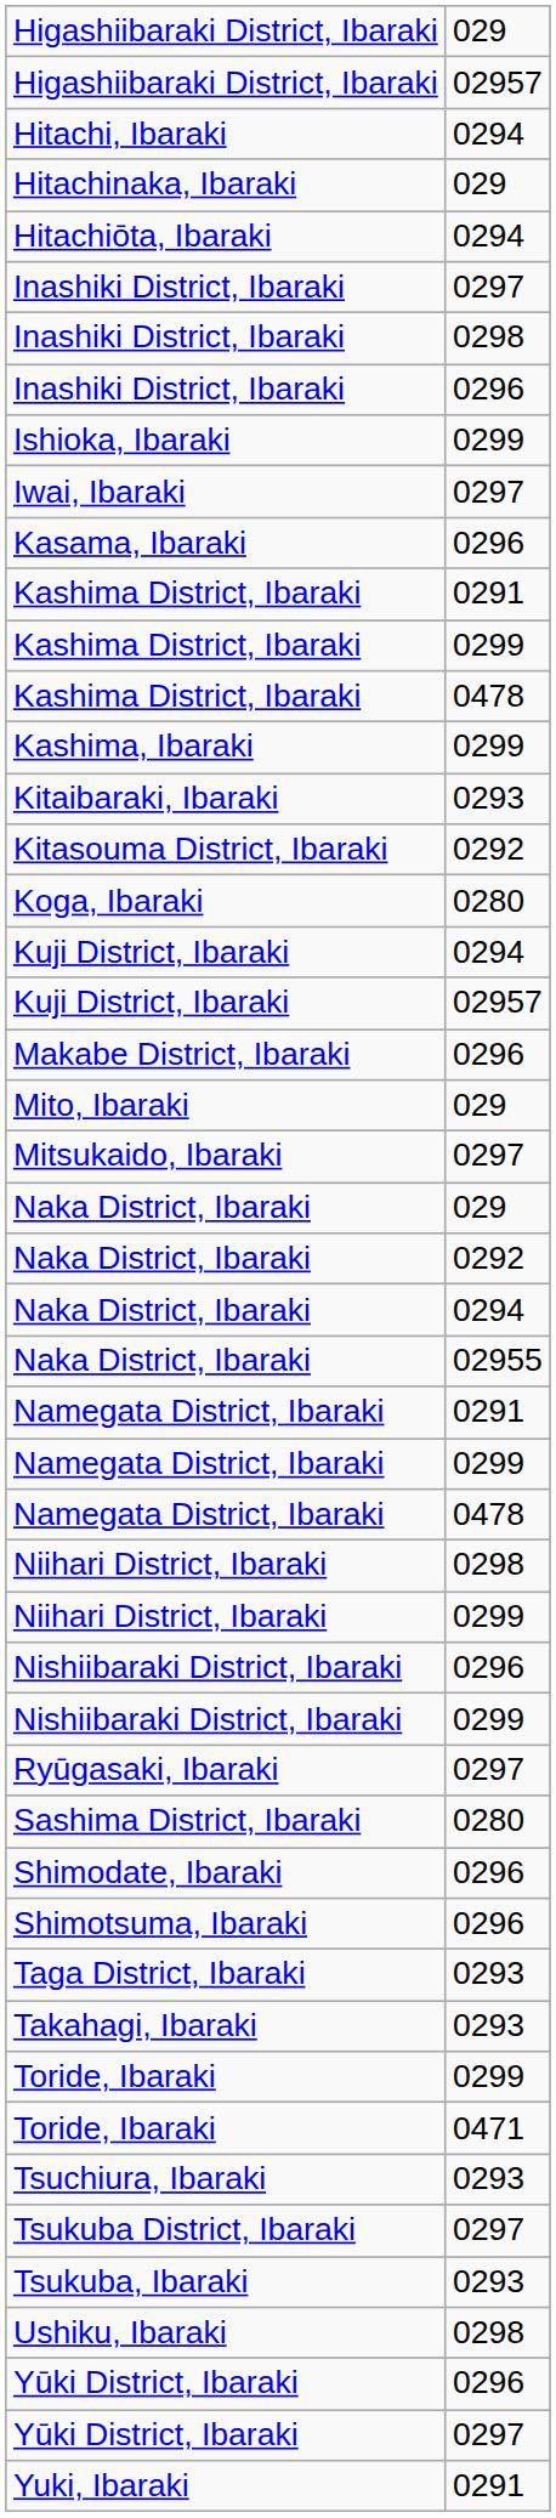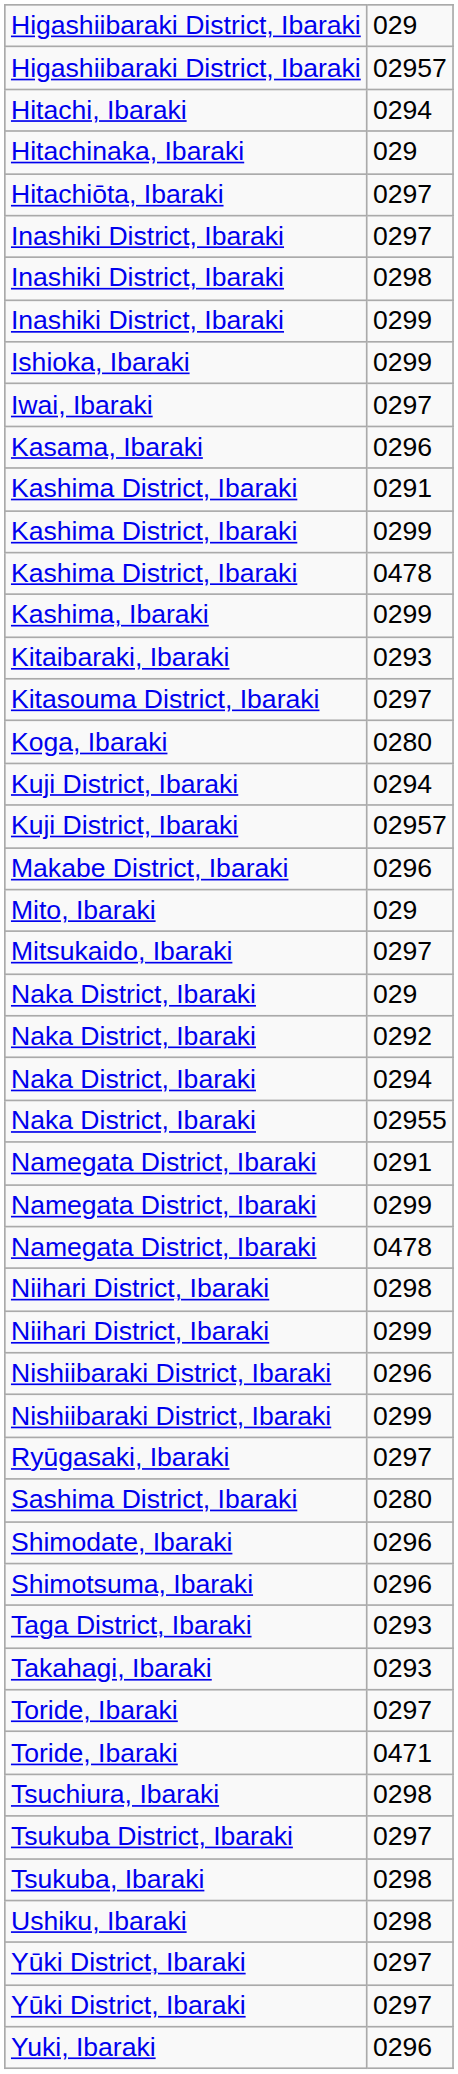row 5 | column 2: 0294 -> 0297
row 8 | column 2: 0296 -> 0299
row 17 | column 2: 0292 -> 0297
row 41 | column 2: 0299 -> 0297
row 43 | column 2: 0293 -> 0298
row 45 | column 2: 0293 -> 0298
row 47 | column 2: 0296 -> 0297
row 49 | column 2: 0291 -> 0296
